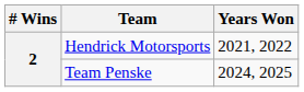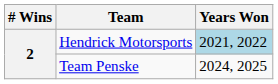Hendrick Motorsports | Years Won: no background -> lightblue background
